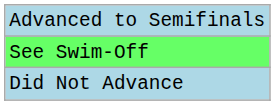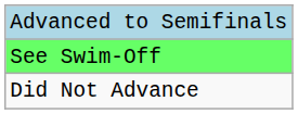row 3 | column 1: lightblue background -> no background
